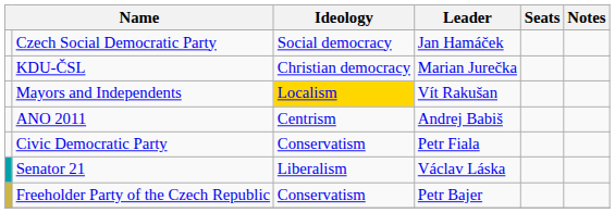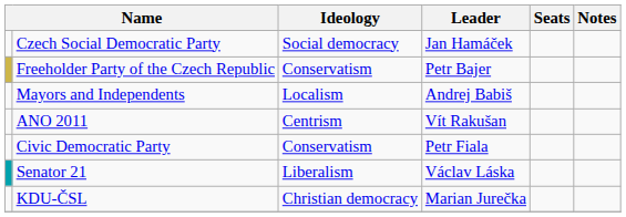rows swapped: KDU-ČSL <-> Freeholder Party of the Czech Republic
Mayors and Independents | Ideology: gold background -> no background
Mayors and Independents | Leader: Vít Rakušan -> Andrej Babiš
ANO 2011 | Leader: Andrej Babiš -> Vít Rakušan
